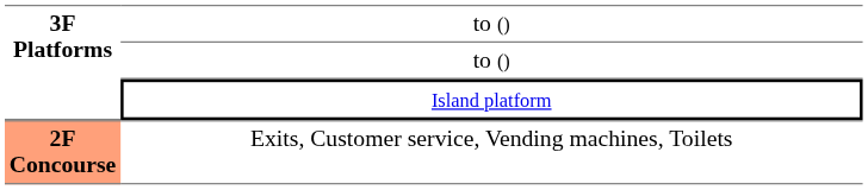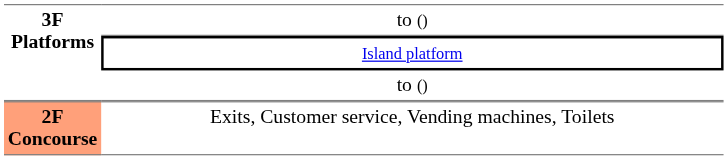row 2 | column 2: to () -> Island platform
row 3 | column 2: Island platform -> to ()
